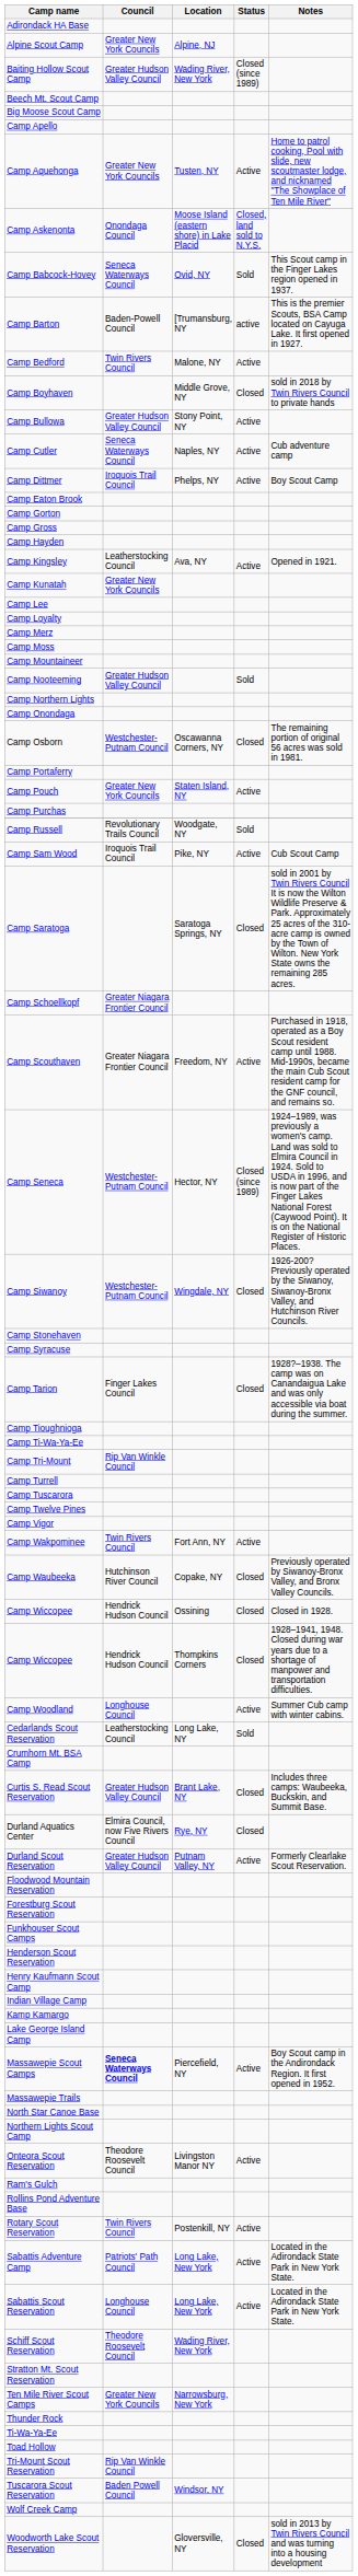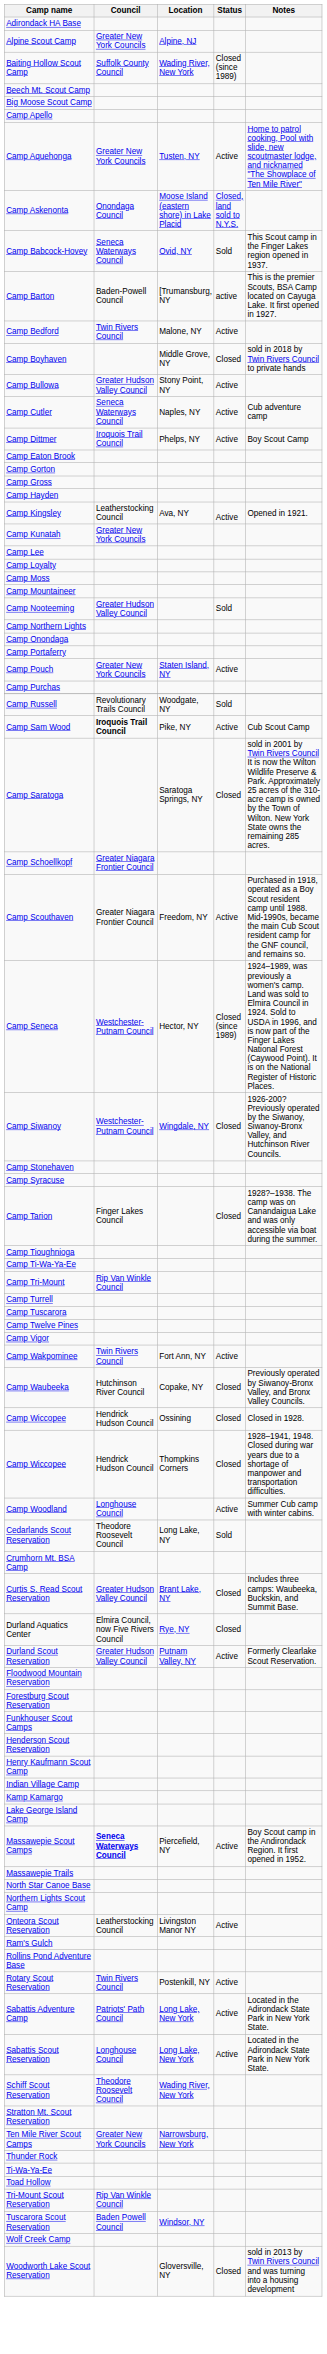Baiting Hollow Scout Camp | Council: Greater Hudson Valley Council -> Suffolk County Council
- row: Camp Merz
- row: Camp Osborn | Westchester-Putnam Council | Oscawanna Corners, NY | Closed | The remaining portion of original 56 acres was sold in 1981.
Camp Sam Wood | Council: normal -> bold
Cedarlands Scout Reservation | Council: Leatherstocking Council -> Theodore Roosevelt Council
Onteora Scout Reservation | Council: Theodore Roosevelt Council -> Leatherstocking Council
